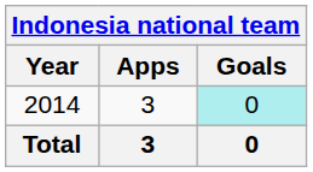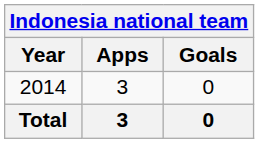2014 | Goals: paleturquoise background -> no background
